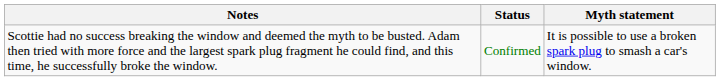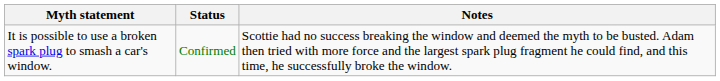columns swapped: Myth statement <-> Notes
